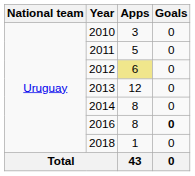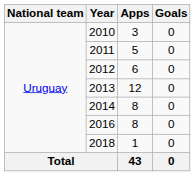2012 | Apps: khaki background -> no background
2016 | Goals: bold -> normal
